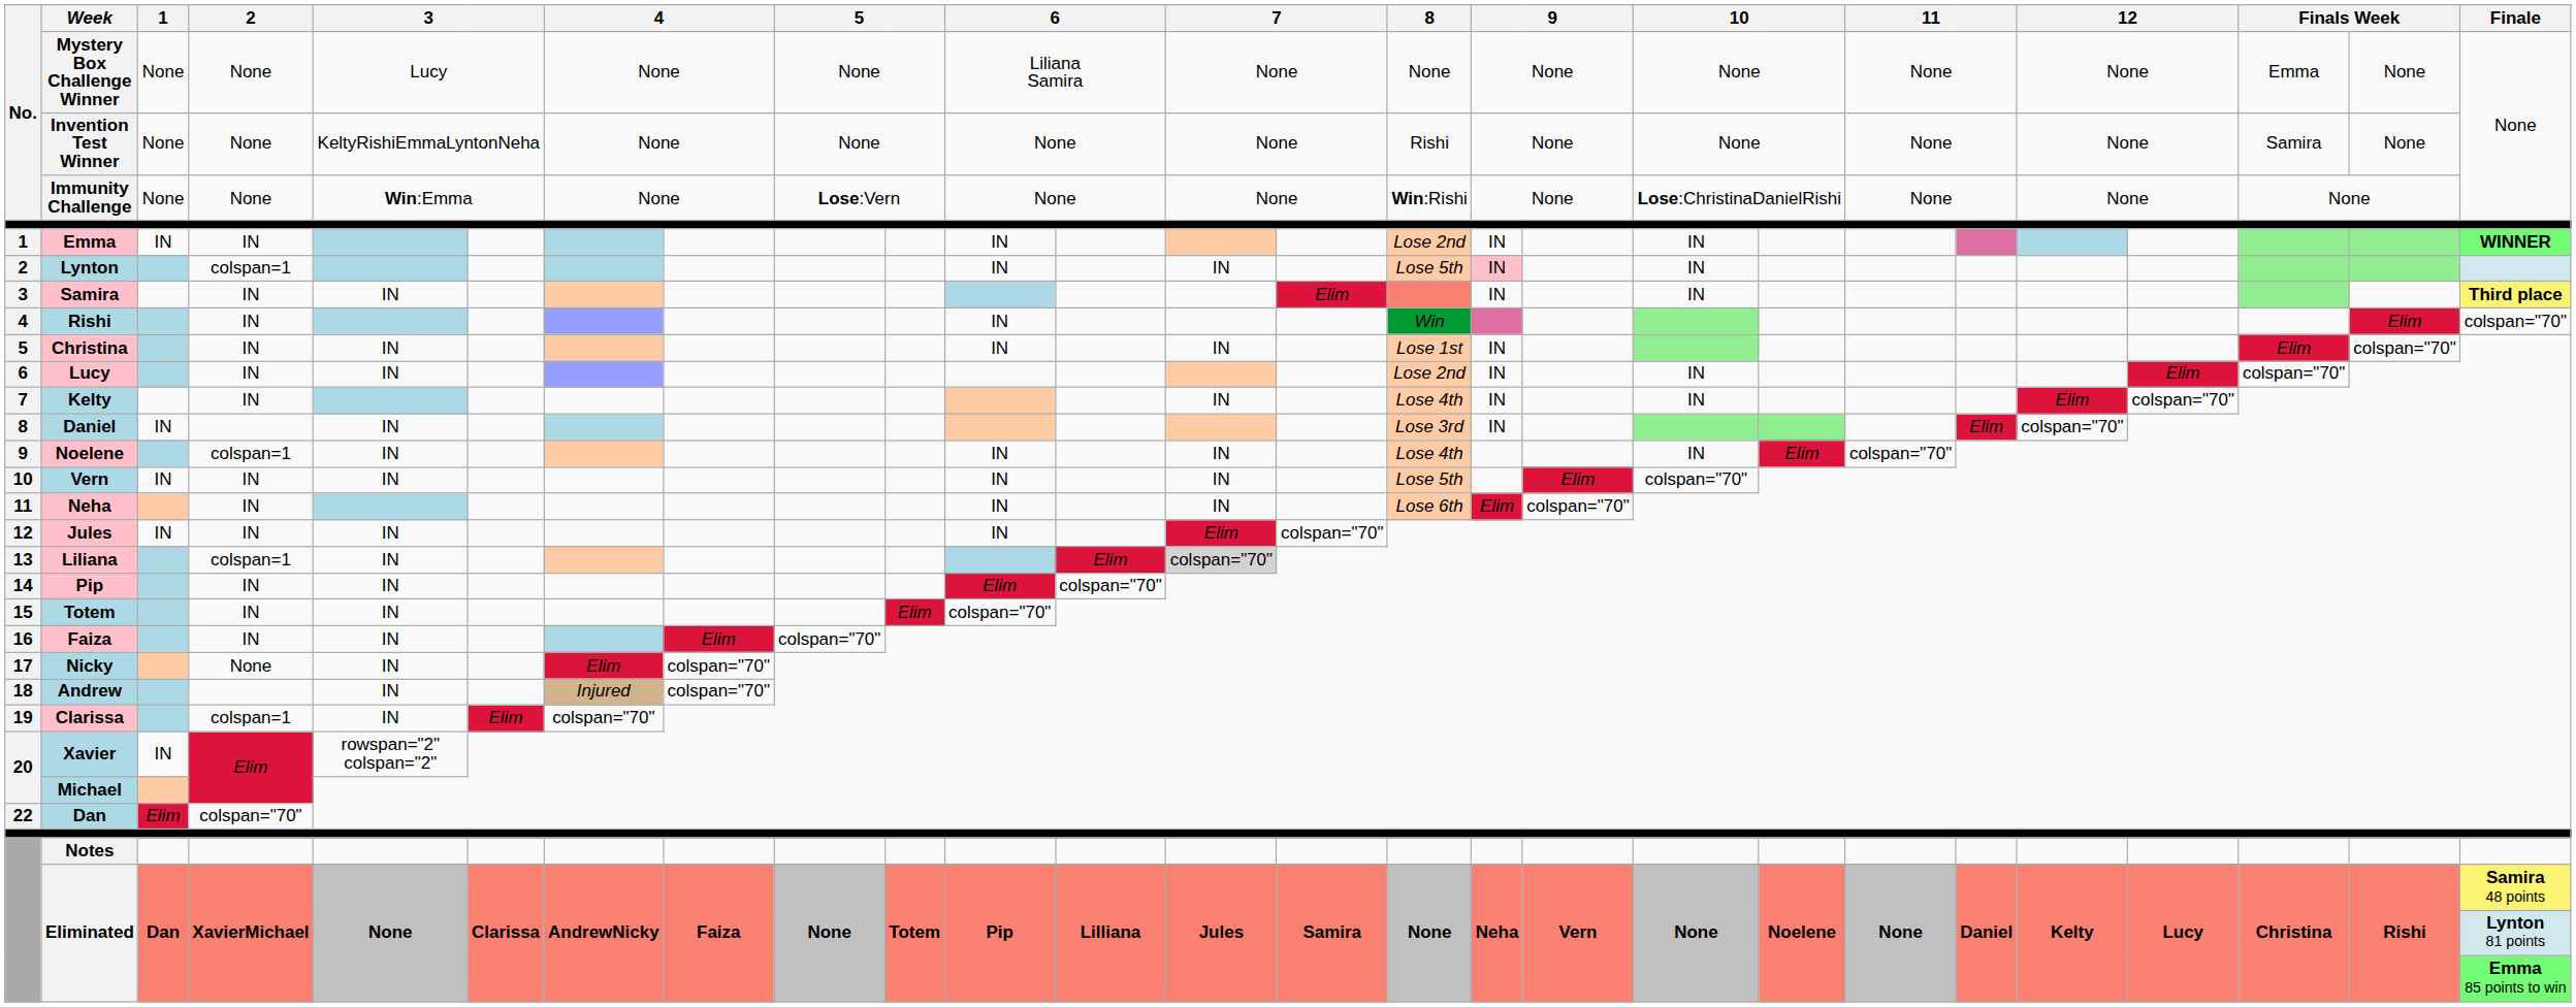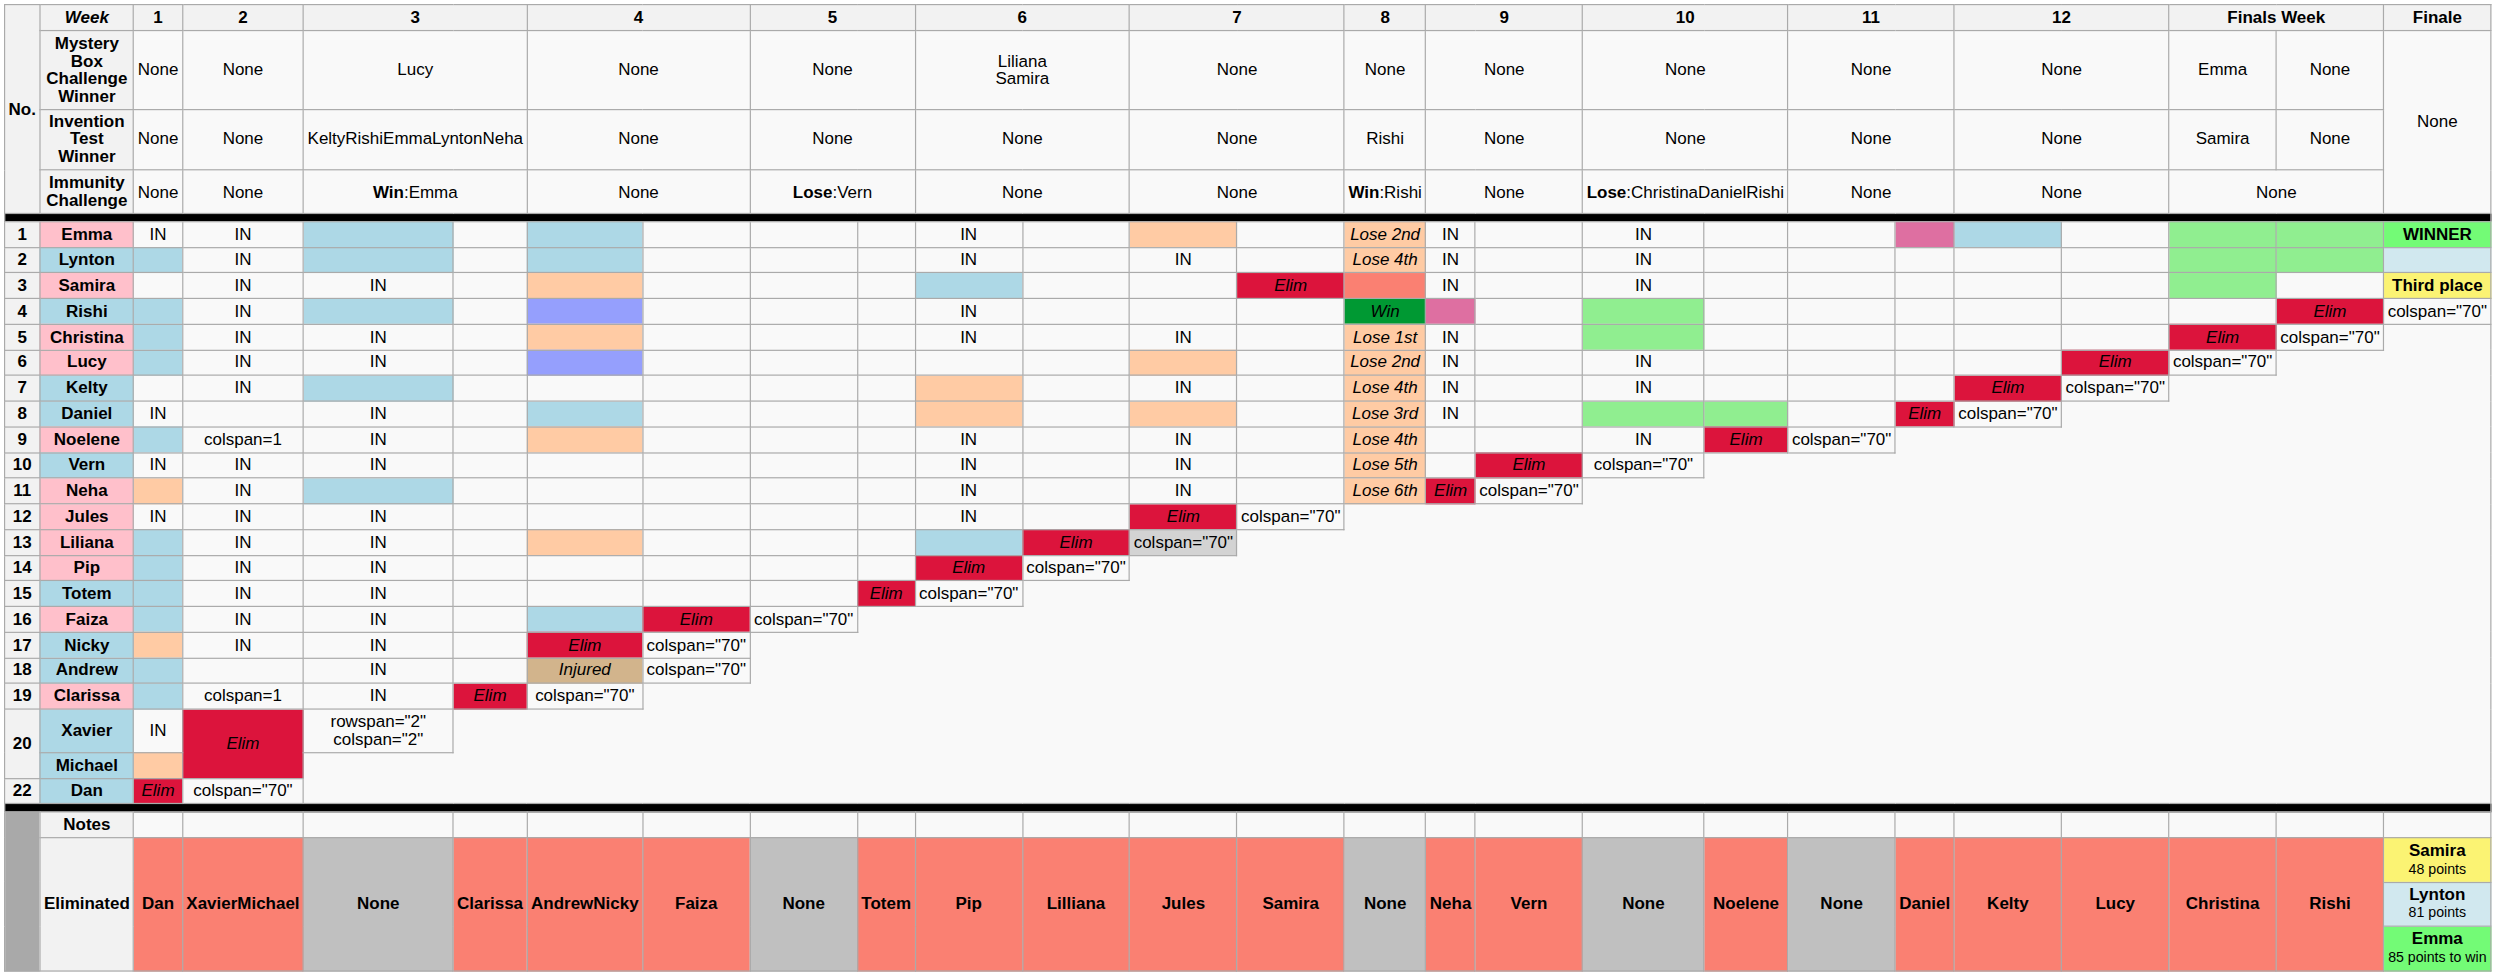Lynton | 2: colspan=1 -> IN
Lynton | 8: Lose 5th -> Lose 4th
Lynton | column 16: pink background -> no background
Liliana | 2: colspan=1 -> IN
Nicky | 2: None -> IN
